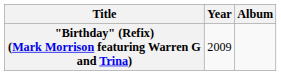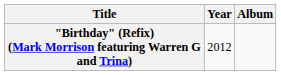row 2 | Year: 2009 -> 2012
